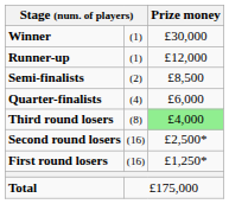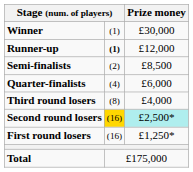Runner-up | column 2: normal -> bold
Third round losers | Prize money: lightgreen background -> no background
Second round losers | column 2: no background -> gold background
Second round losers | Prize money: no background -> paleturquoise background
